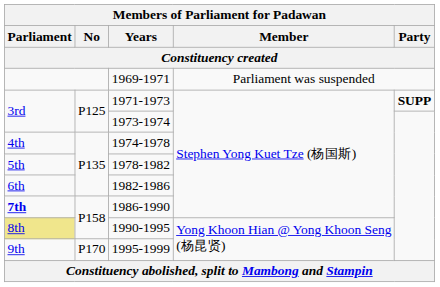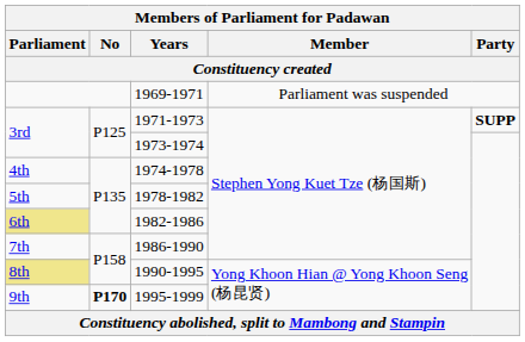1982-1986 | Parliament: no background -> khaki background
1986-1990 | Parliament: bold -> normal
1995-1999 | No: normal -> bold
